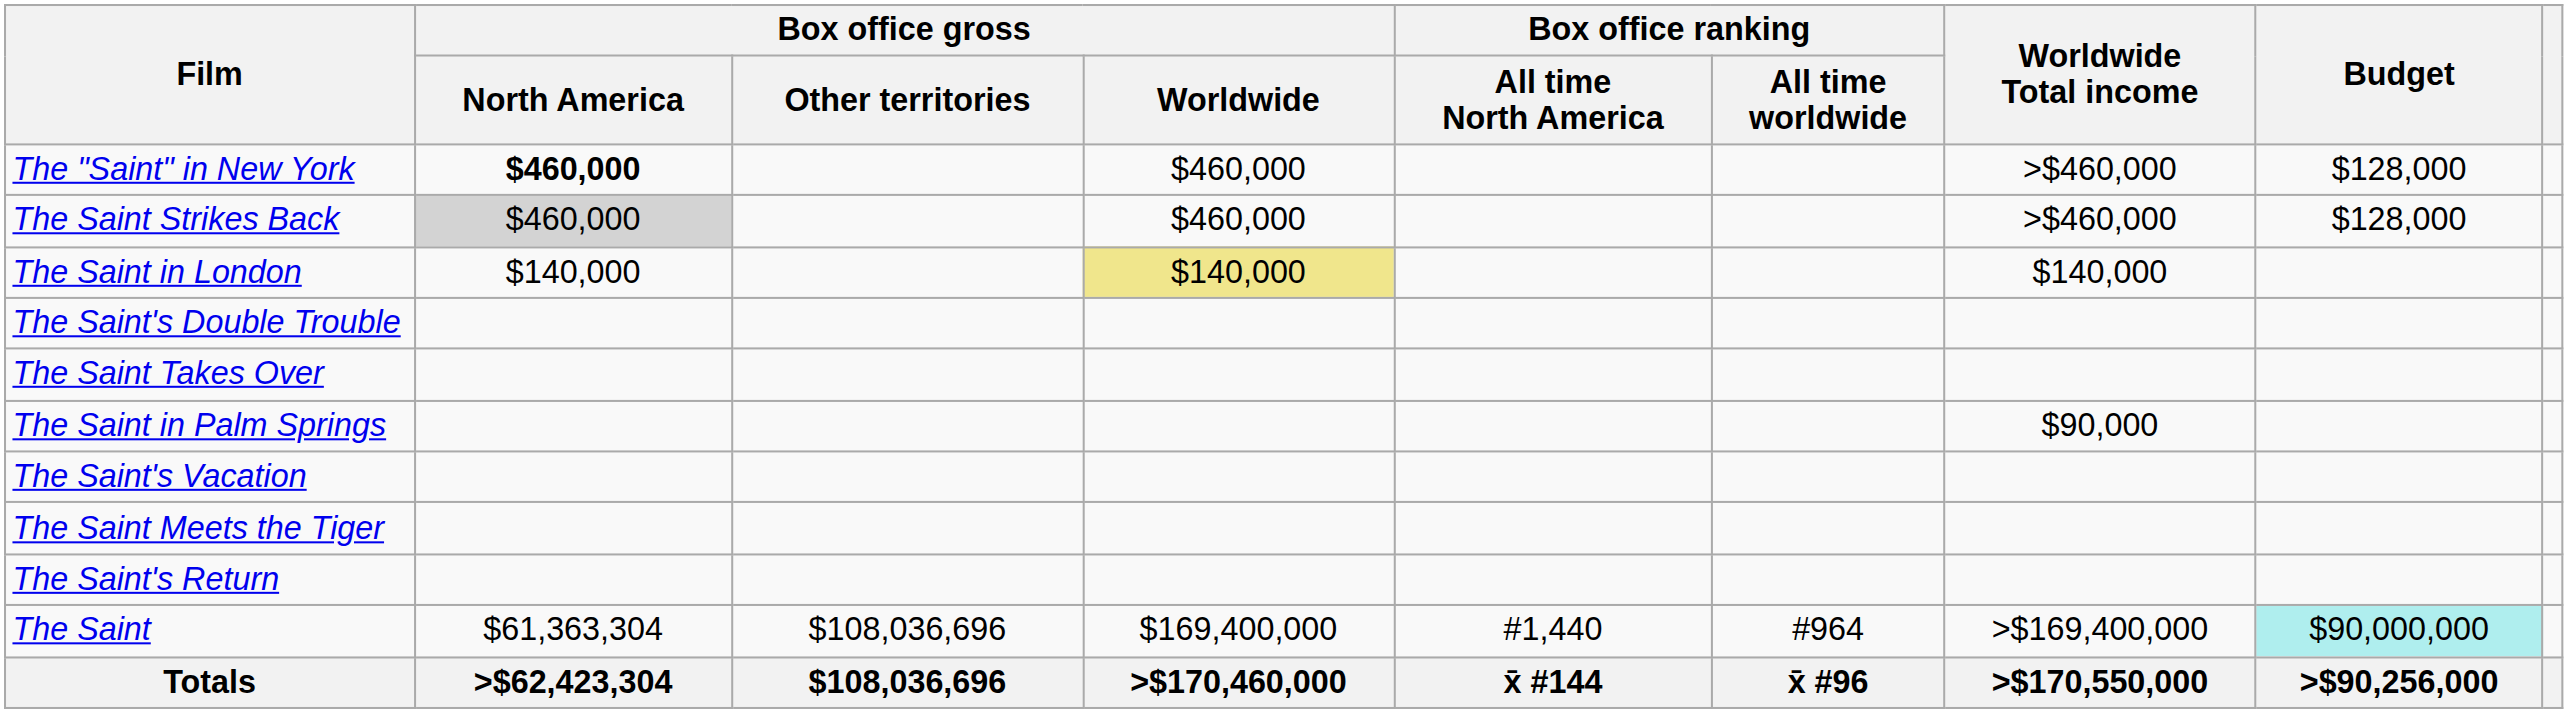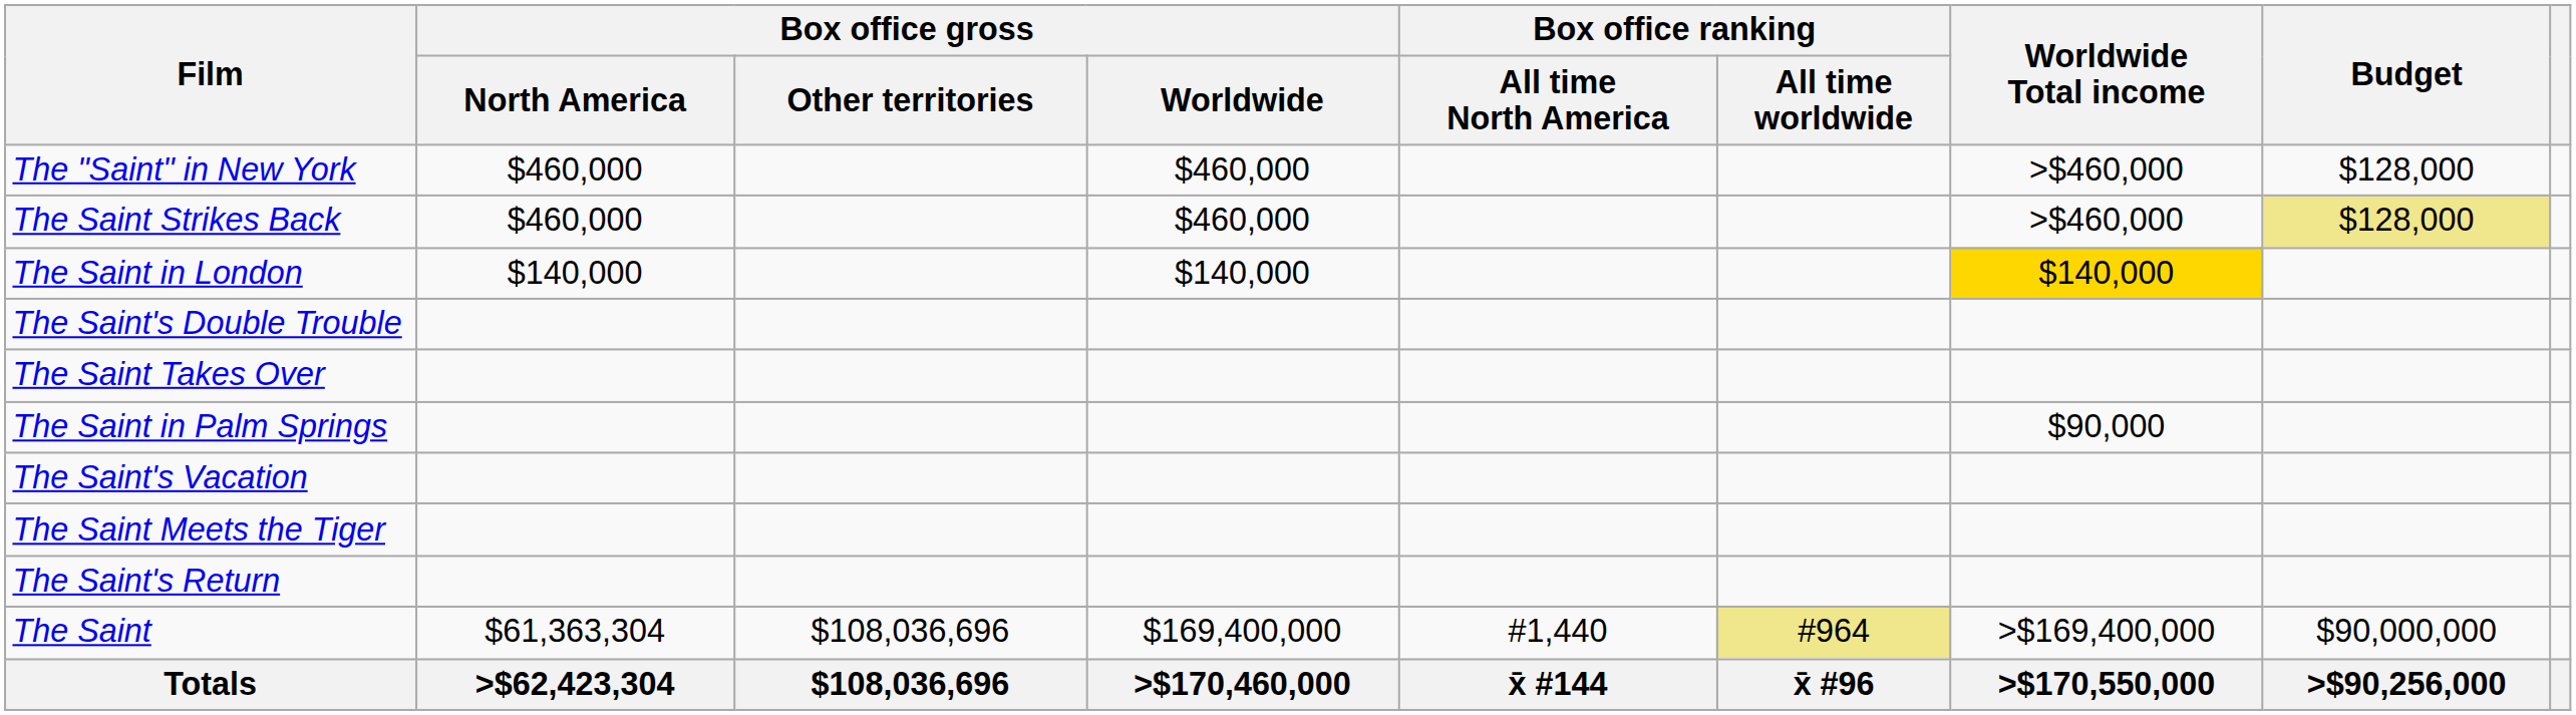The "Saint" in New York | Box office gross / North America: bold -> normal
The Saint Strikes Back | Box office gross / North America: lightgrey background -> no background
The Saint Strikes Back | Budget: no background -> khaki background
The Saint in London | Box office gross / Worldwide: khaki background -> no background
The Saint in London | Worldwide Total income: no background -> gold background
The Saint | Box office ranking / All time worldwide: no background -> khaki background
The Saint | Budget: paleturquoise background -> no background
